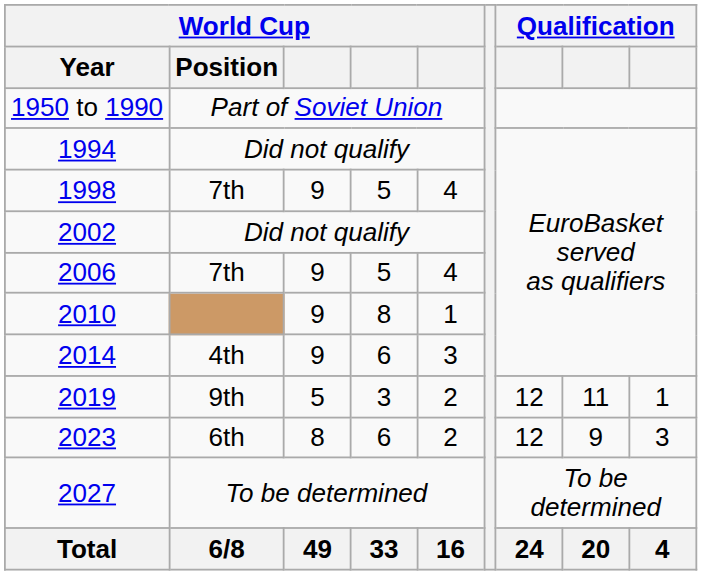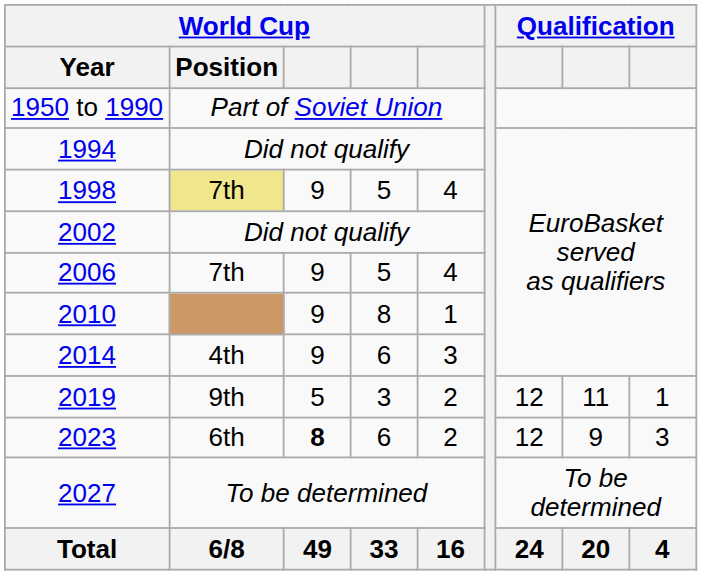1998 | World Cup / Position: no background -> khaki background
2023 | column 3: normal -> bold
